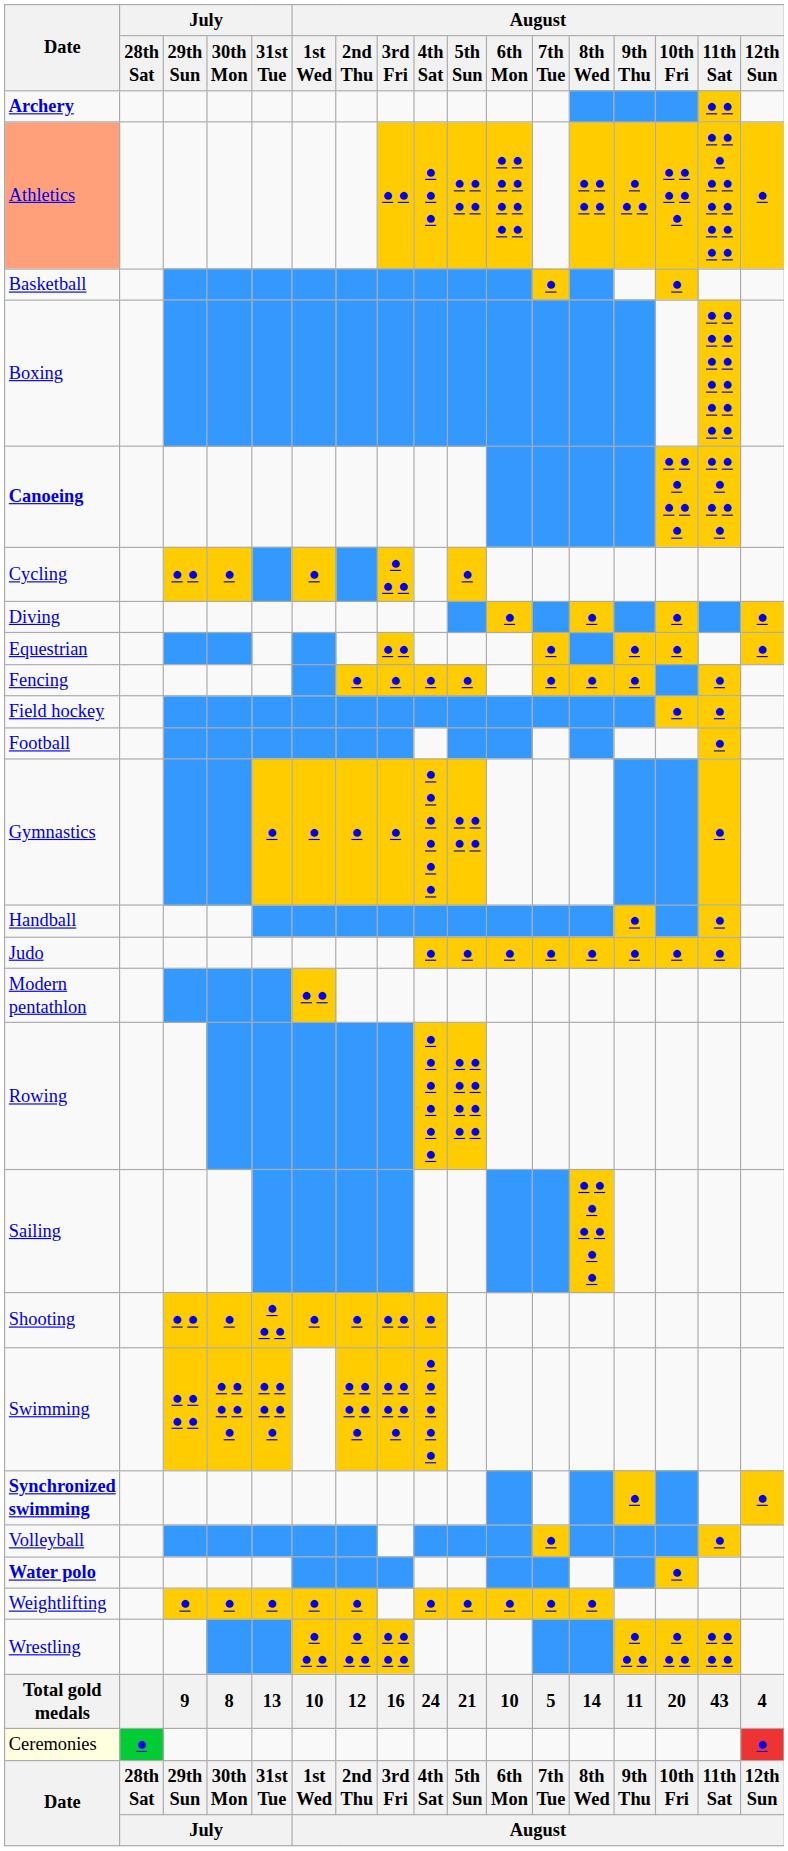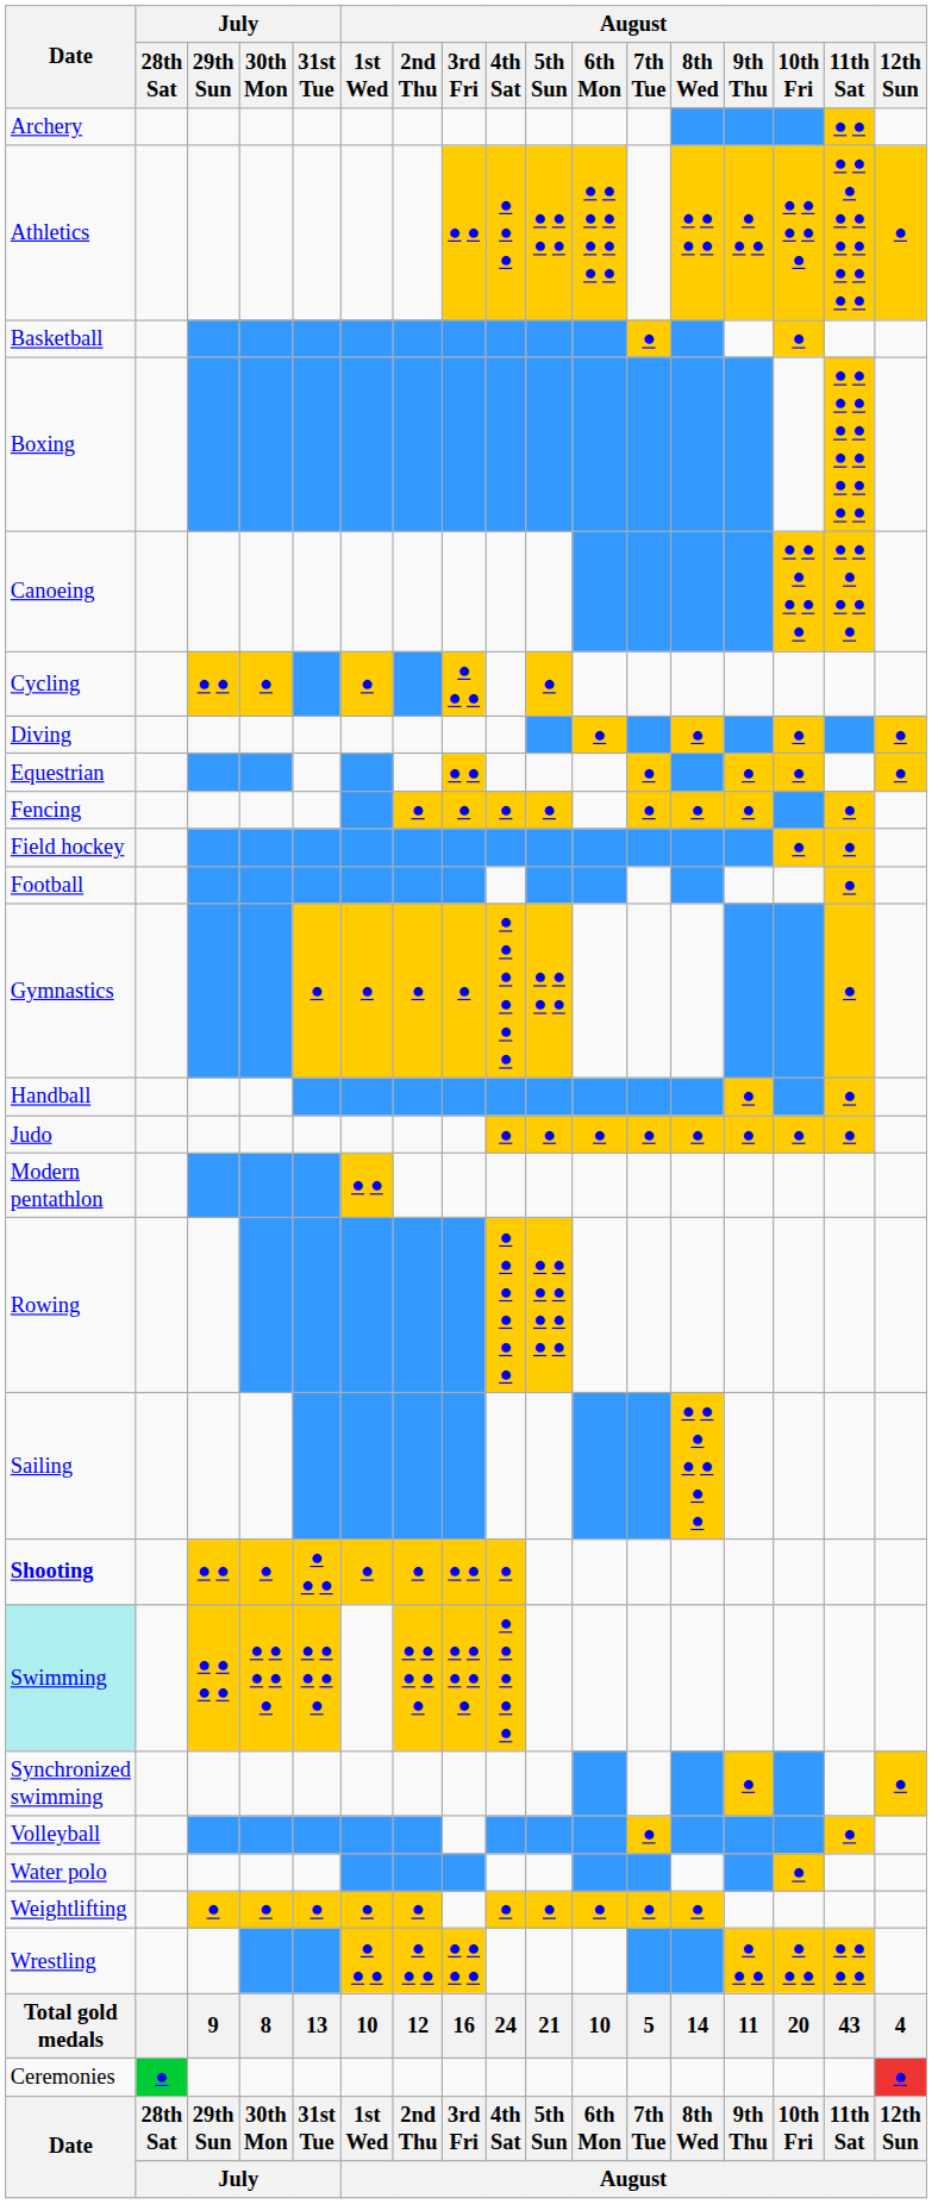Archery | Date: bold -> normal
Athletics | Date: lightsalmon background -> no background
Canoeing | Date: bold -> normal
Shooting | Date: normal -> bold
Swimming | Date: no background -> paleturquoise background
Synchronized swimming | Date: bold -> normal
Water polo | Date: bold -> normal
Ceremonies | Date: lightyellow background -> no background
